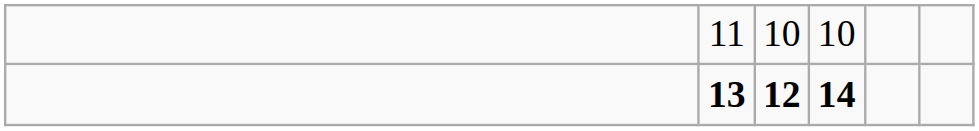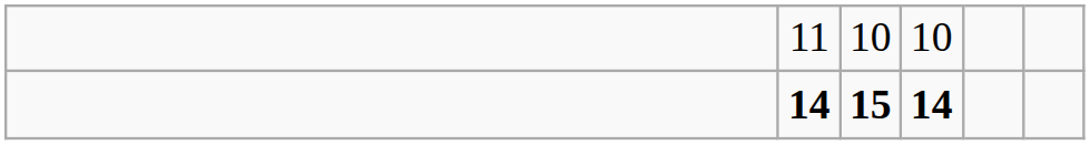row 2 | column 2: 13 -> 14
row 2 | column 3: 12 -> 15
